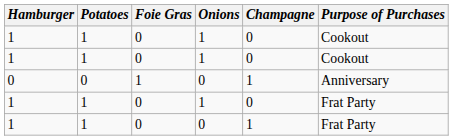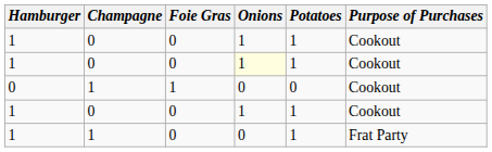columns swapped: Potatoes <-> Champagne
row 3 | Onions: no background -> lightyellow background
row 4 | Purpose of Purchases: Anniversary -> Cookout
row 5 | Purpose of Purchases: Frat Party -> Cookout
